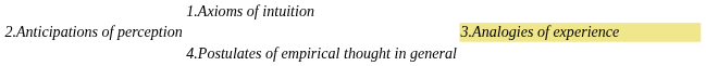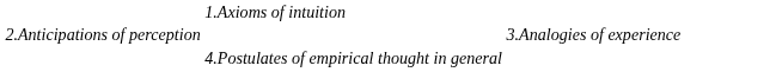2.Anticipations of perception | column 3: khaki background -> no background
